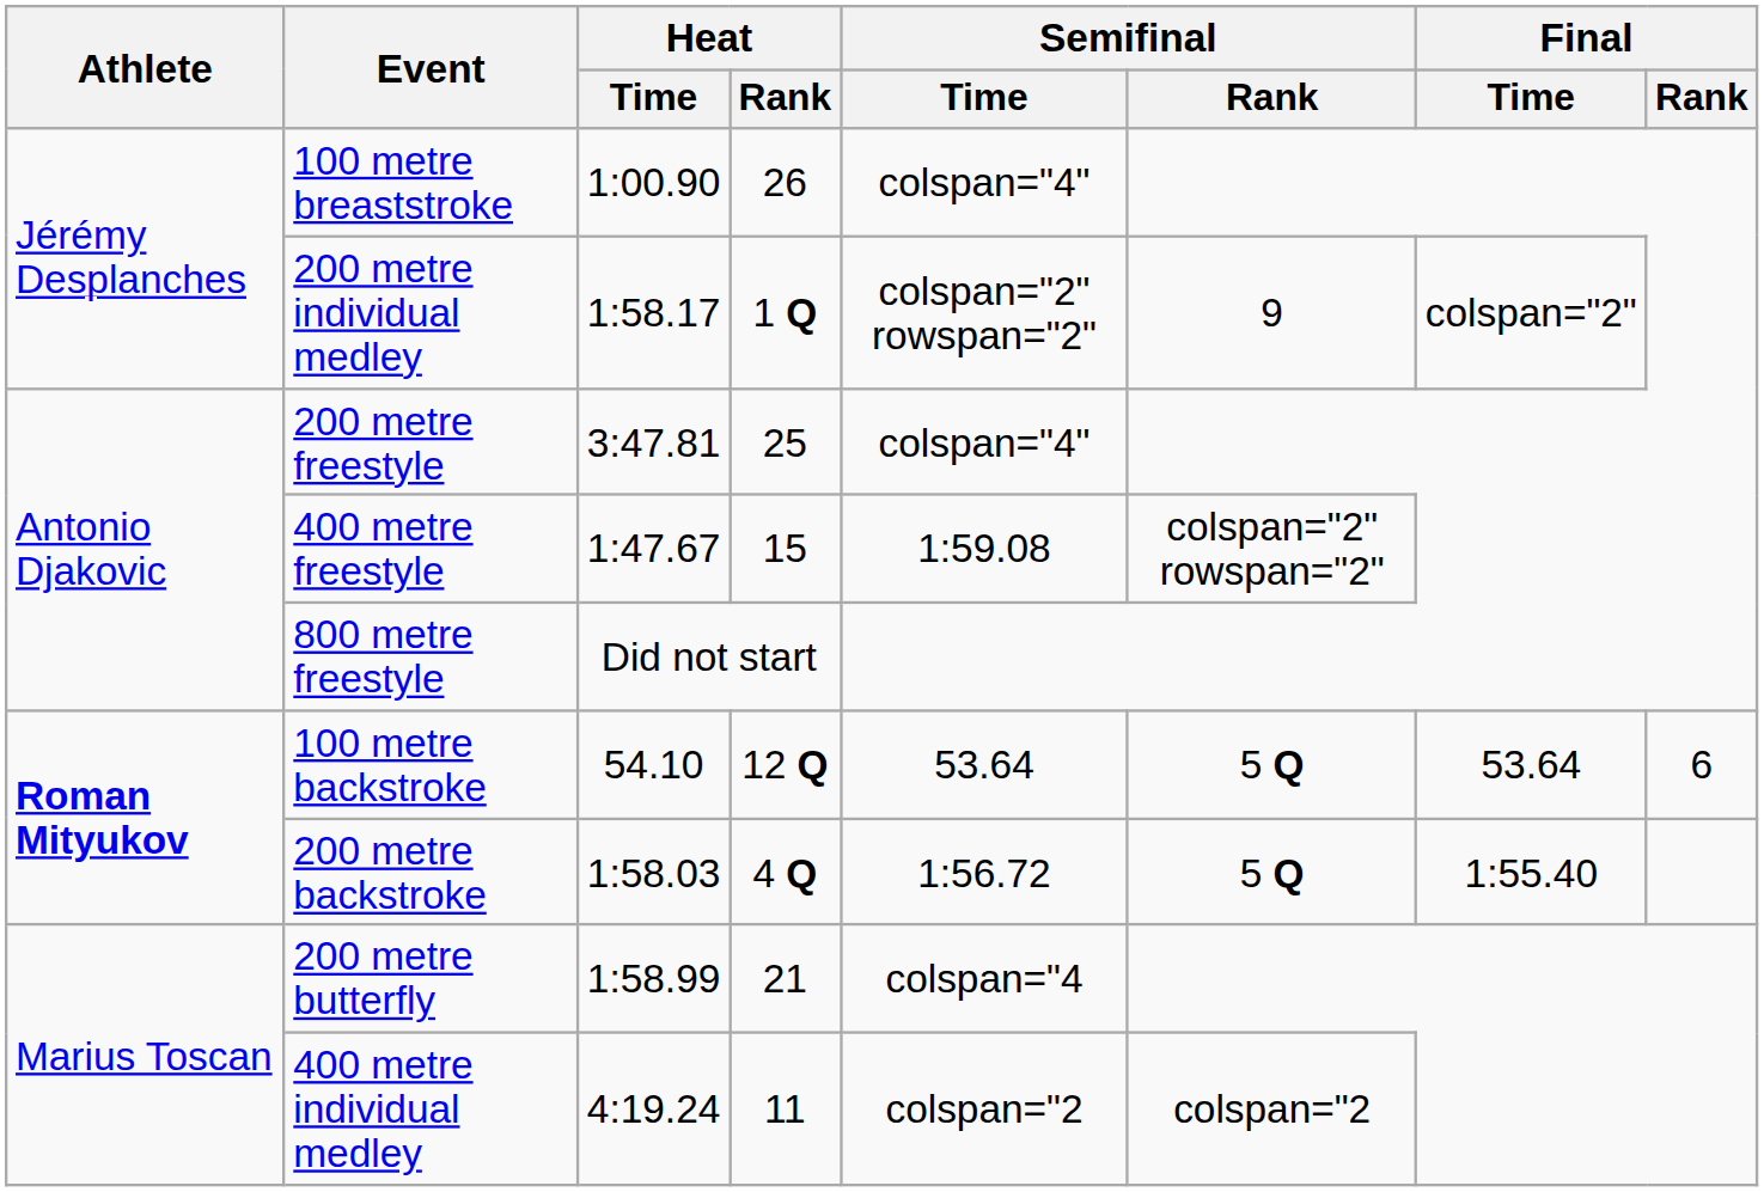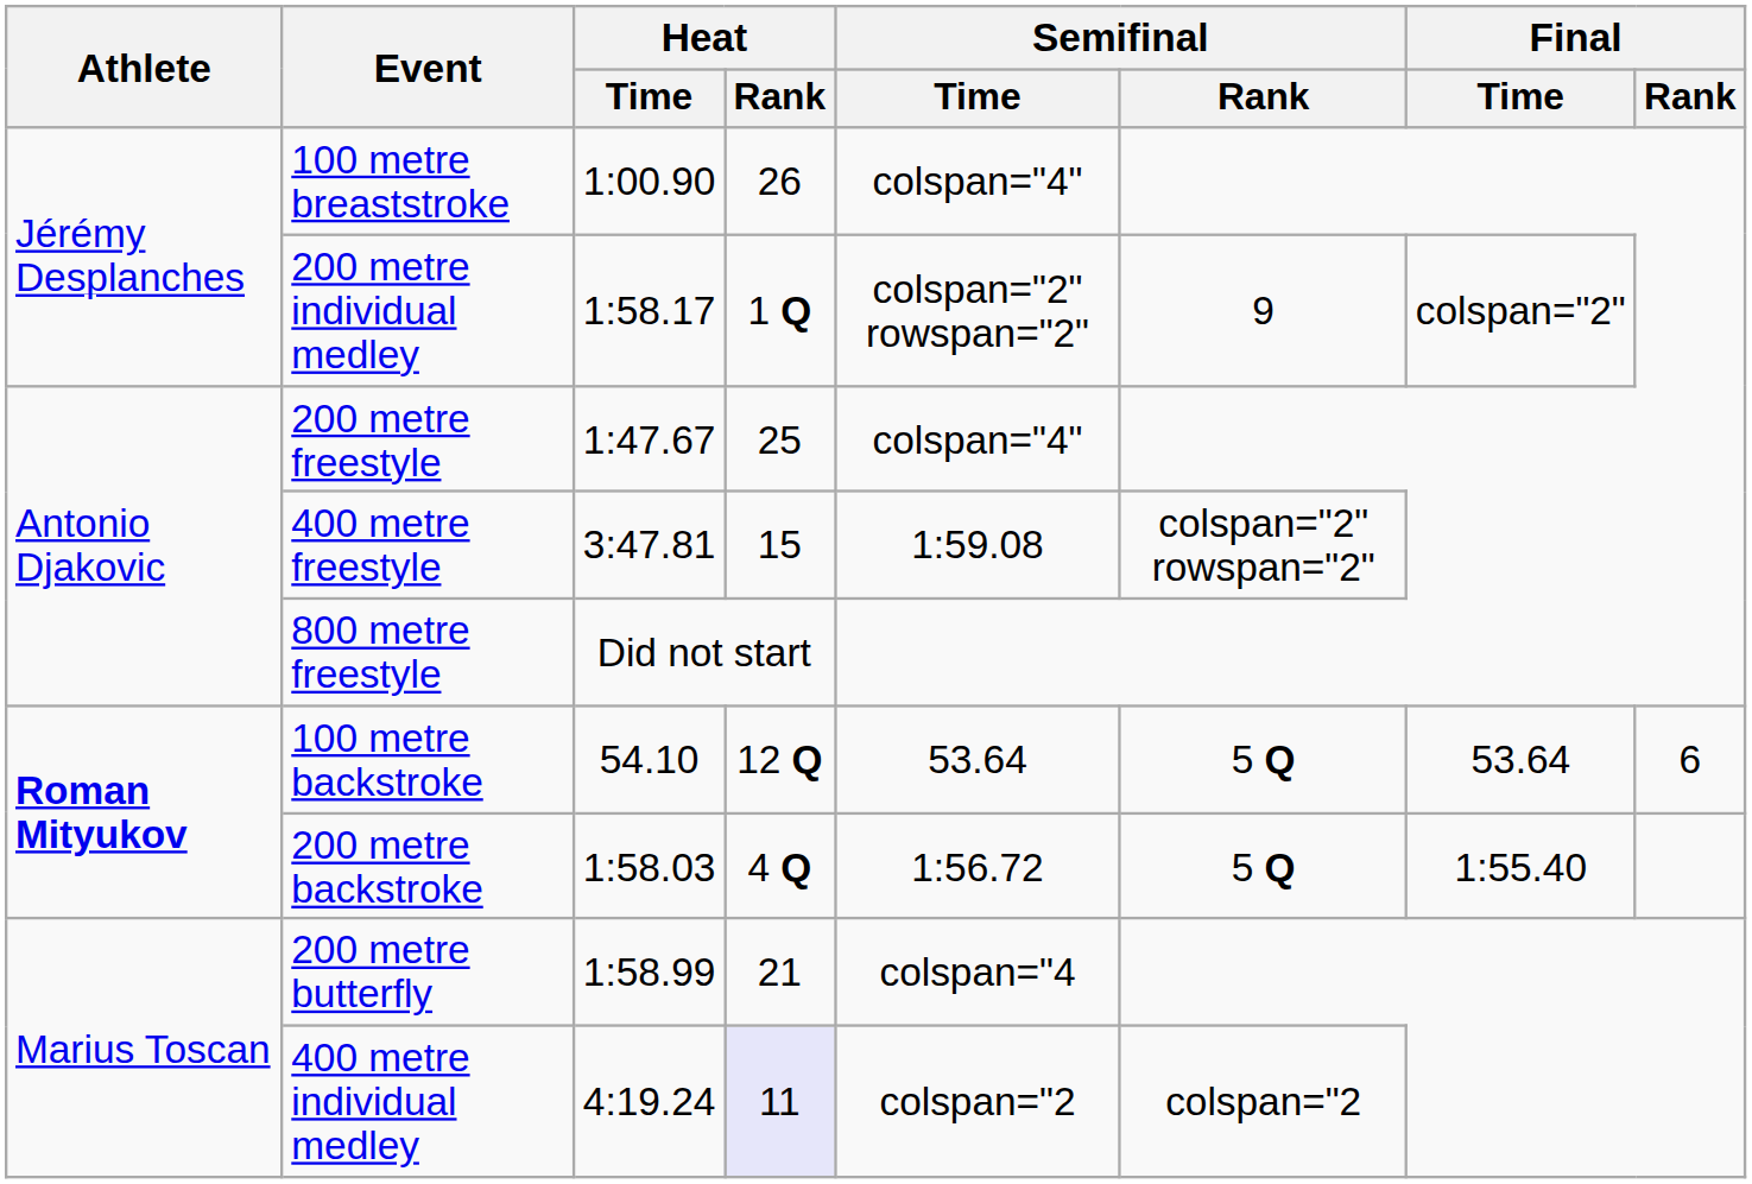200 metre freestyle | Heat / Time: 3:47.81 -> 1:47.67
400 metre freestyle | Heat / Time: 1:47.67 -> 3:47.81
400 metre individual medley | Heat / Rank: no background -> lavender background
